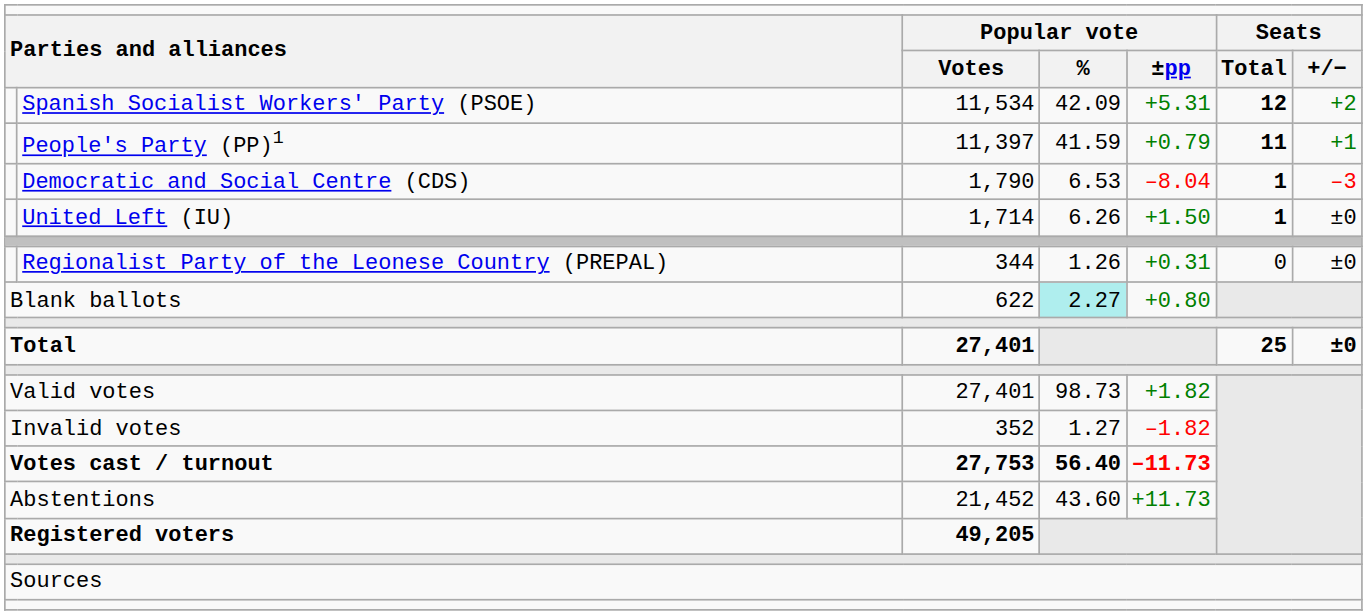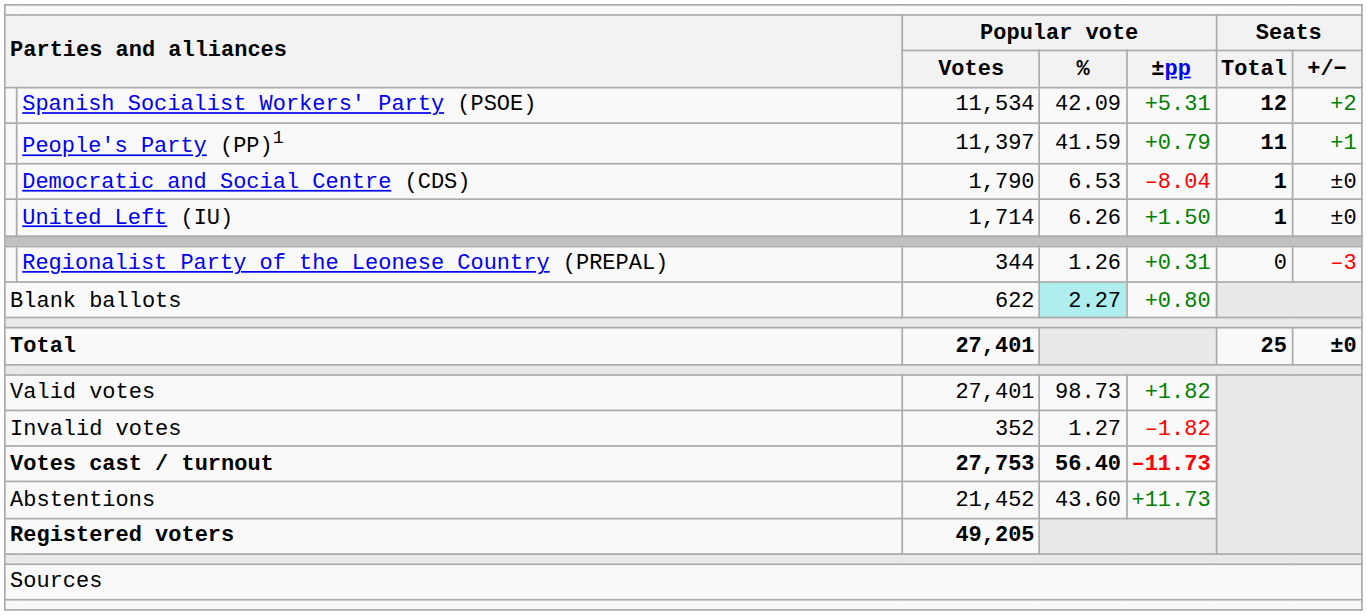Democratic and Social Centre (CDS) | column 7: –3 -> ±0
Regionalist Party of the Leonese Country (PREPAL) | column 7: ±0 -> –3
